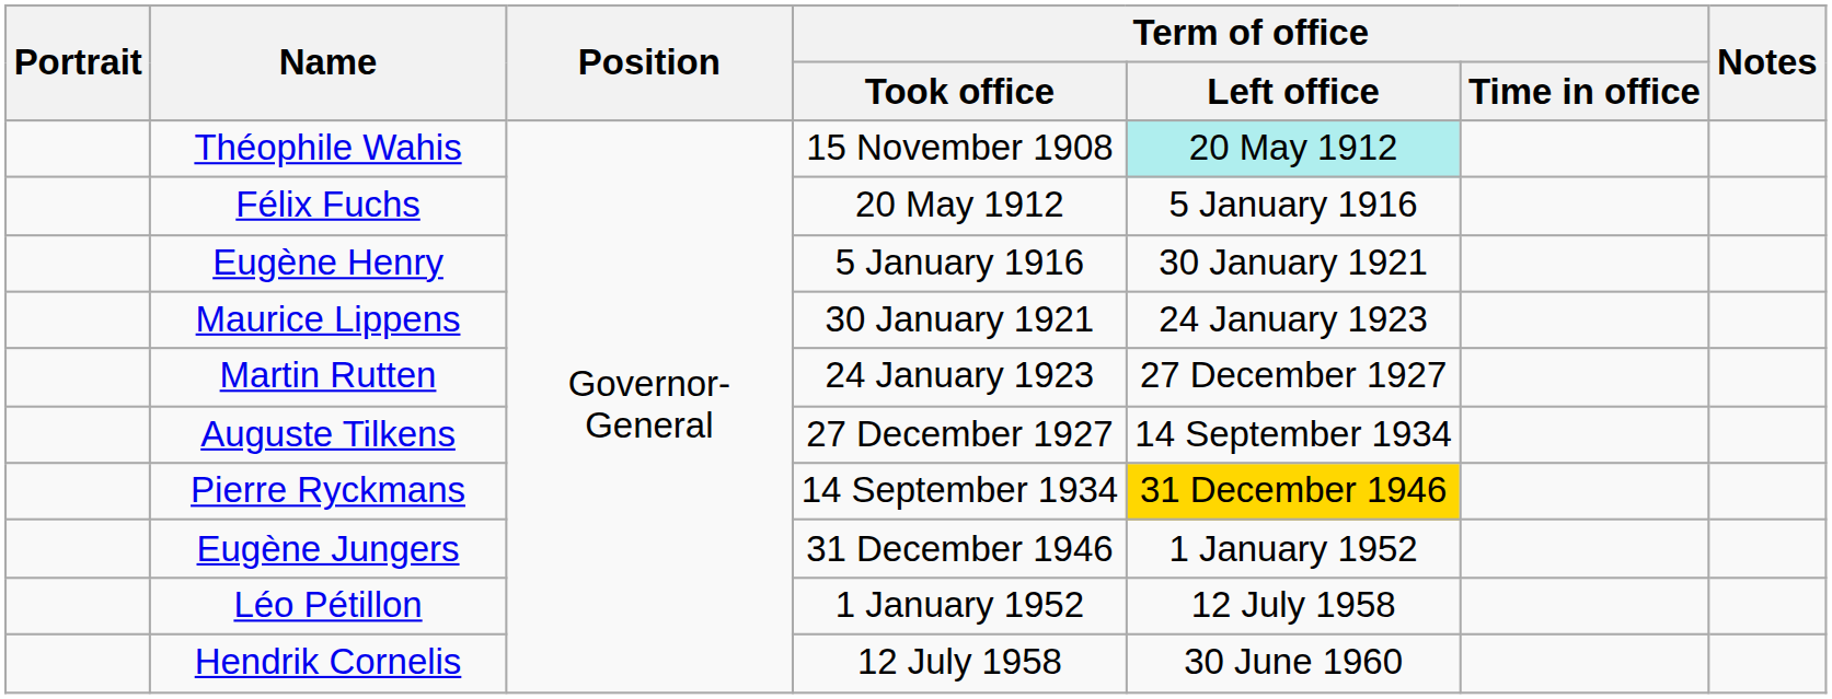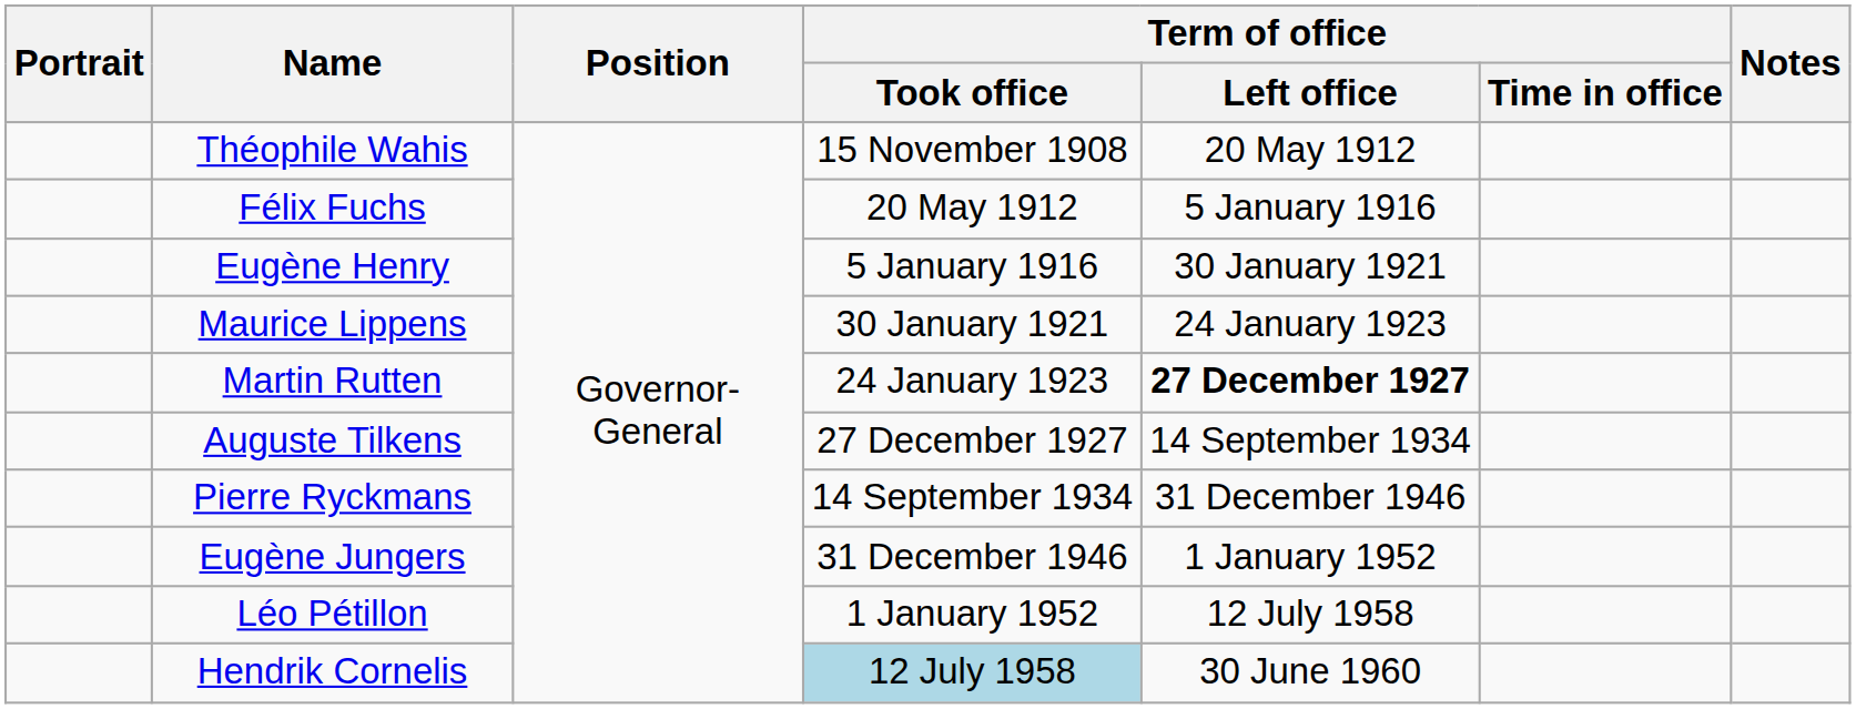Théophile Wahis | Term of office / Left office: paleturquoise background -> no background
Martin Rutten | Term of office / Left office: normal -> bold
Pierre Ryckmans | Term of office / Left office: gold background -> no background
Hendrik Cornelis | Term of office / Took office: no background -> lightblue background
